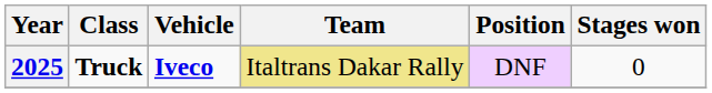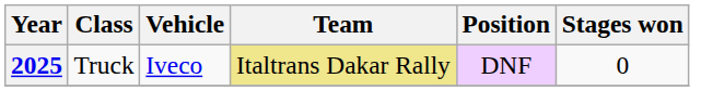2025 | Class: bold -> normal
2025 | Vehicle: bold -> normal
